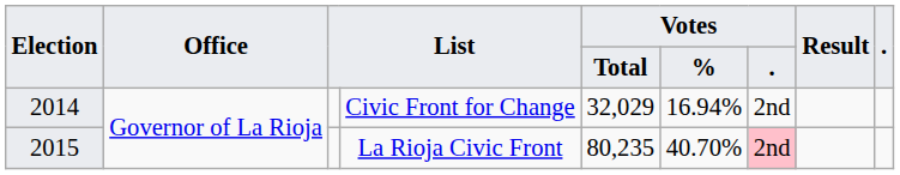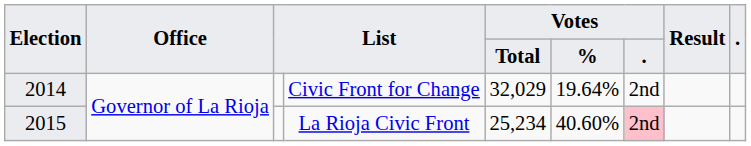Civic Front for Change | Votes / %: 16.94% -> 19.64%
La Rioja Civic Front | Votes / Total: 80,235 -> 25,234
La Rioja Civic Front | Votes / %: 40.70% -> 40.60%
